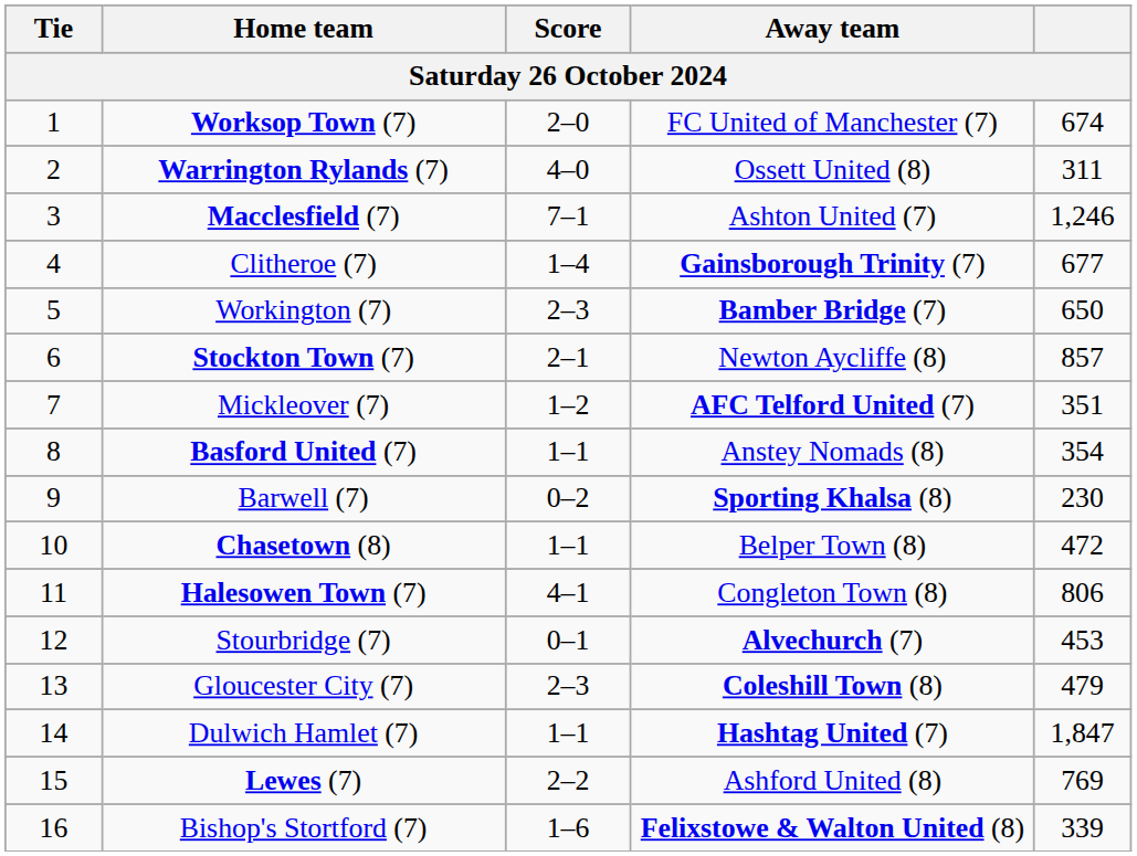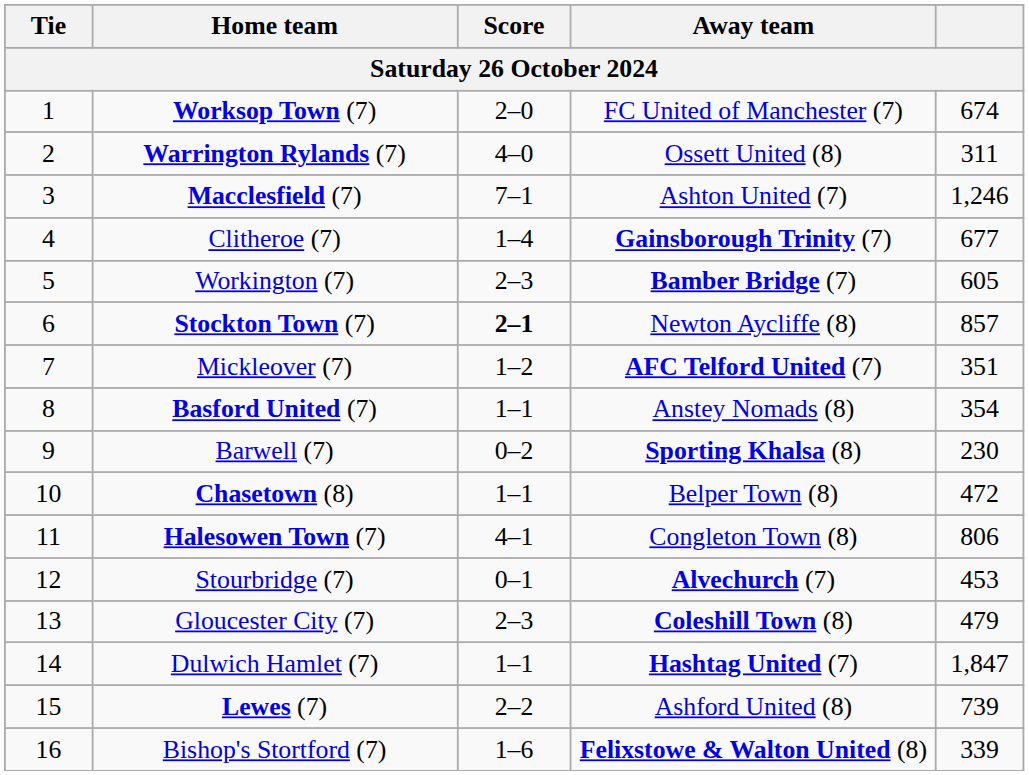Workington (7) | column 5: 650 -> 605
Stockton Town (7) | Score: normal -> bold
Lewes (7) | column 5: 769 -> 739
